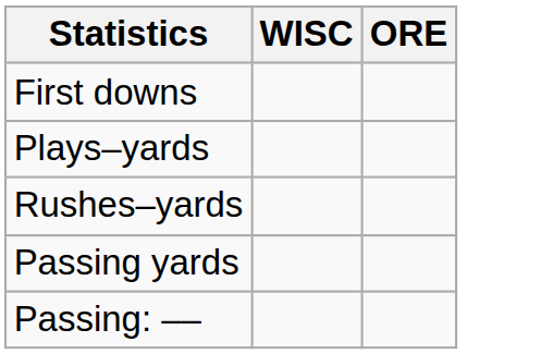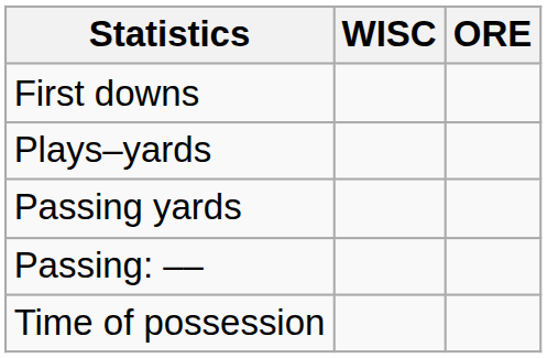- row: Rushes–yards
+ row: Time of possession
